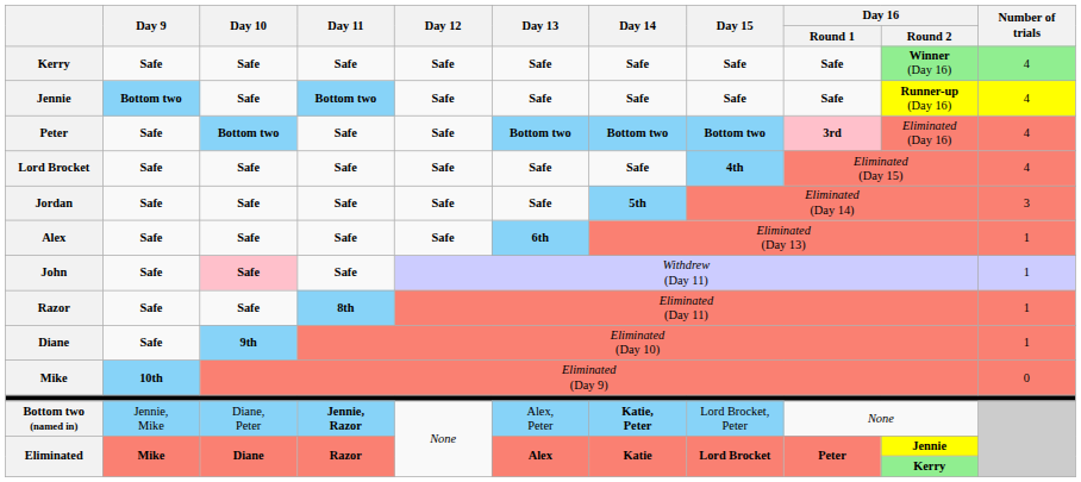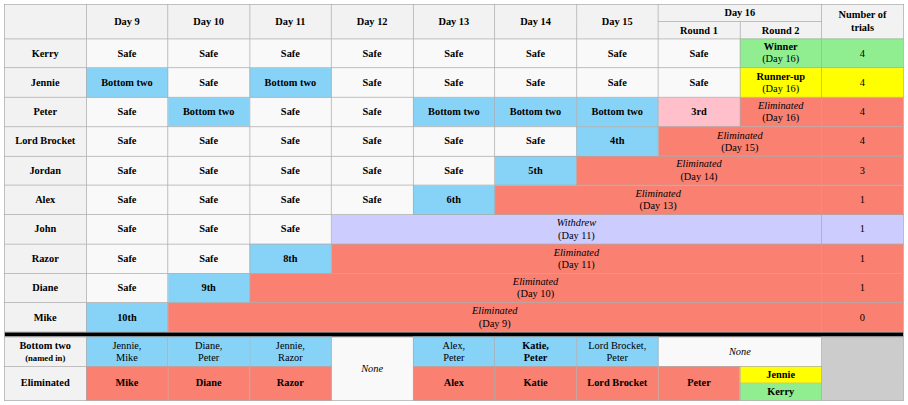John | Day 10: pink background -> no background
Bottom two (named in) | Day 11: bold -> normal
